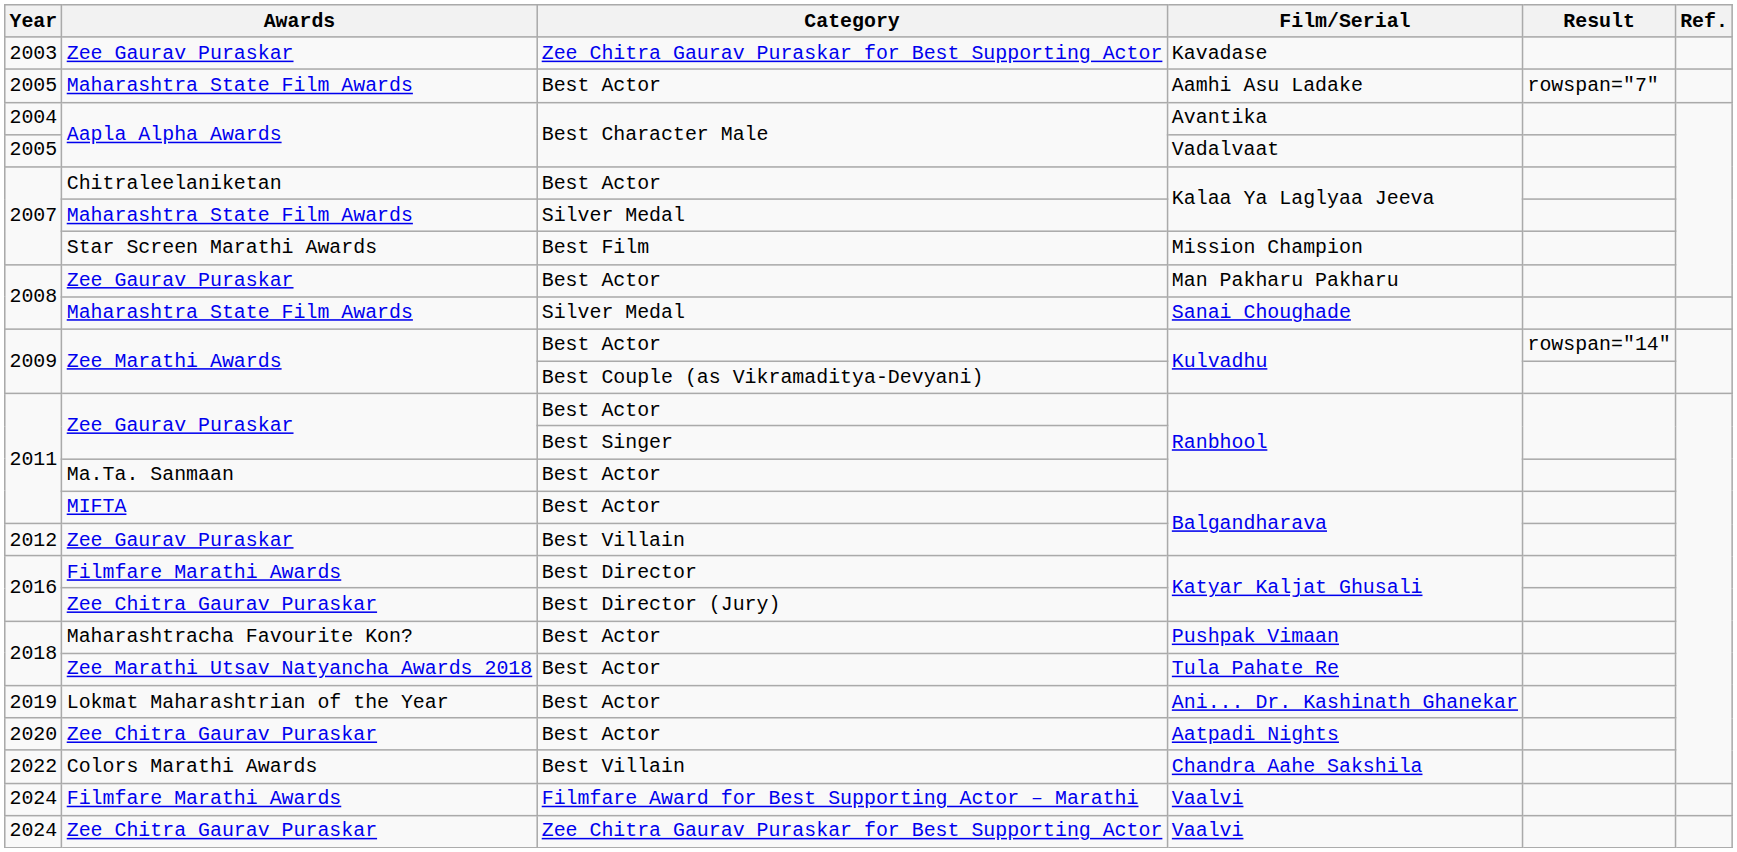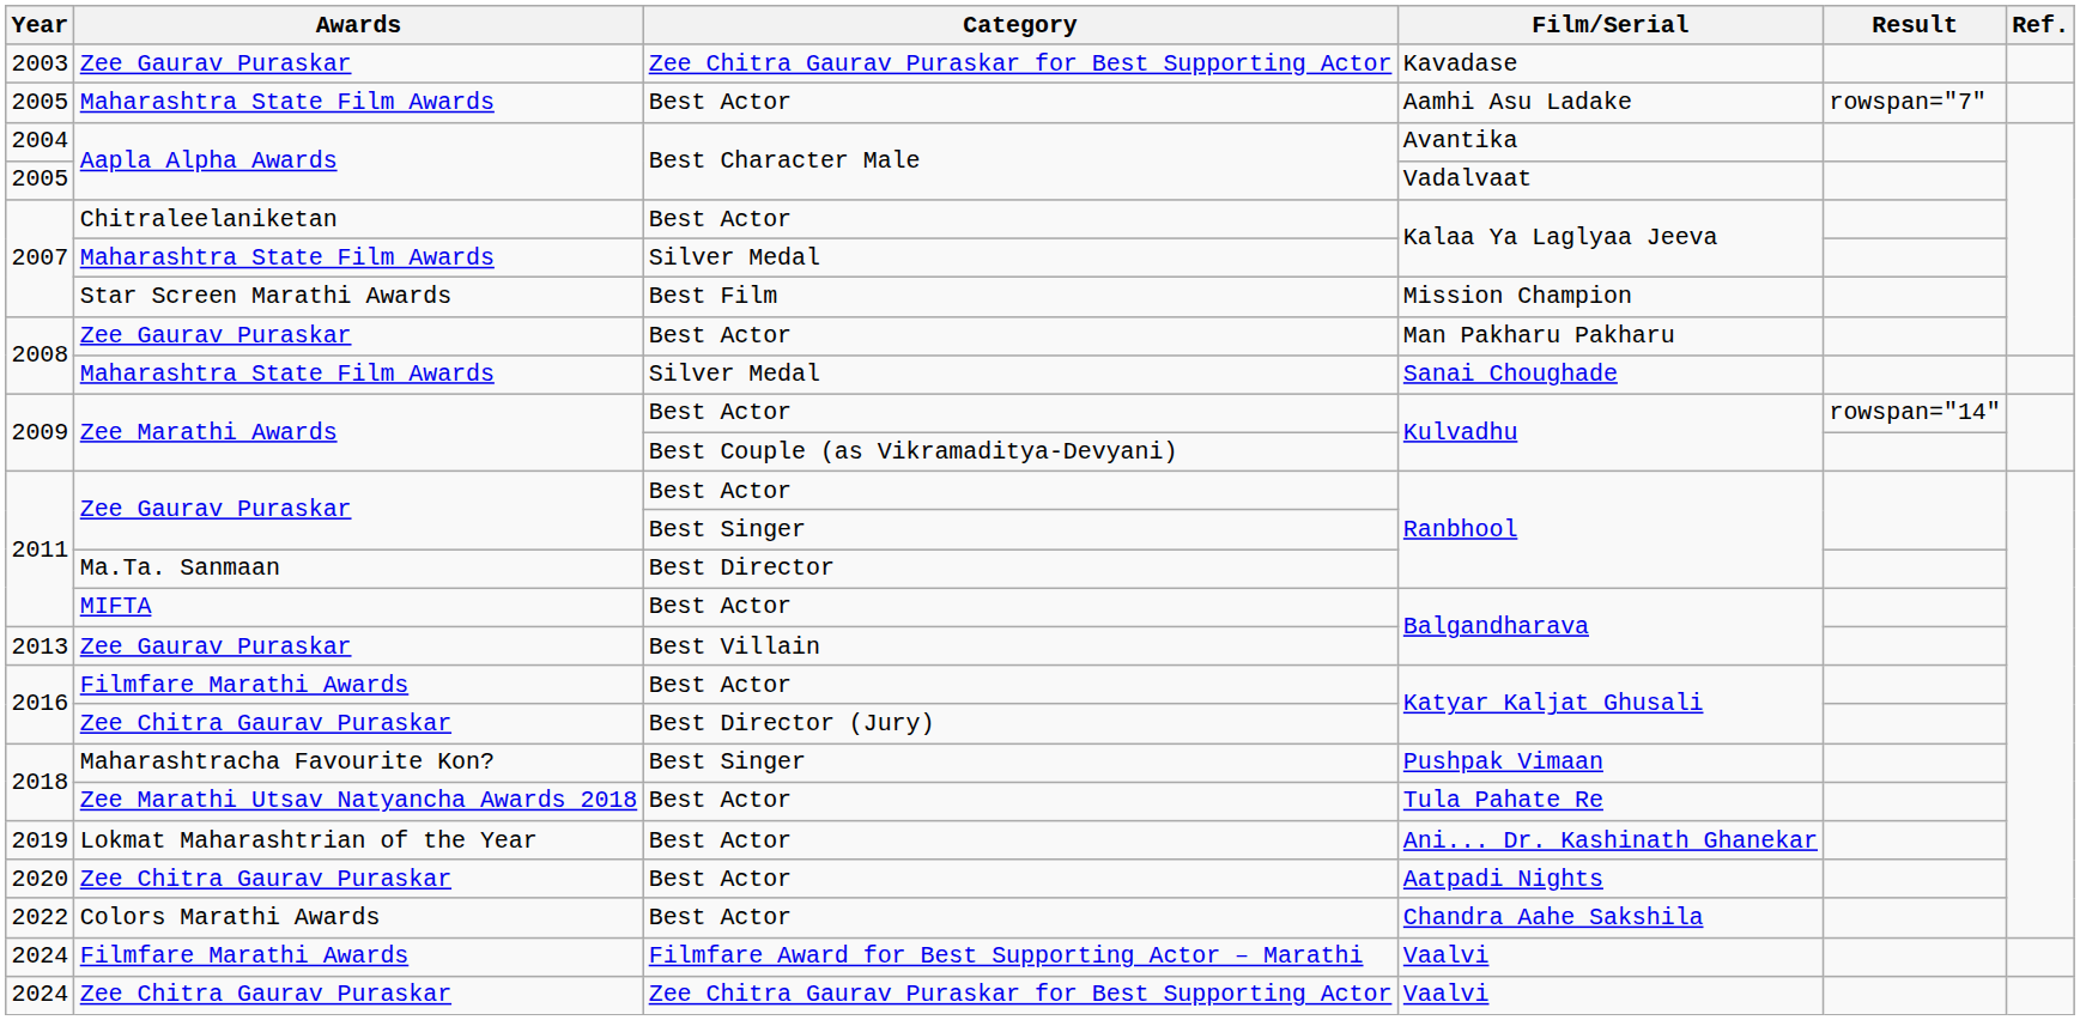Ma.Ta. Sanmaan / Ranbhool | Category: Best Actor -> Best Director
Zee Gaurav Puraskar / Balgandharava | Year: 2012 -> 2013
Filmfare Marathi Awards / Katyar Kaljat Ghusali | Category: Best Director -> Best Actor
Pushpak Vimaan | Category: Best Actor -> Best Singer
Chandra Aahe Sakshila | Category: Best Villain -> Best Actor
